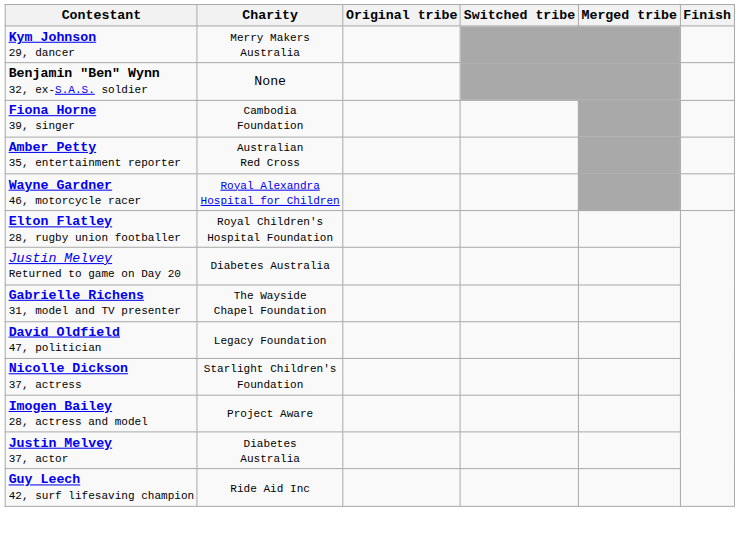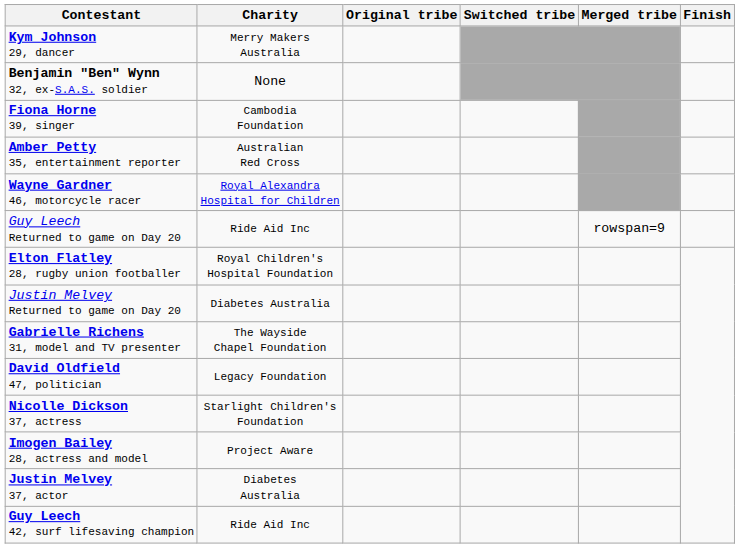+ row: Guy Leech Returned to game on Day 20 | Ride Aid Inc | rowspan=9
